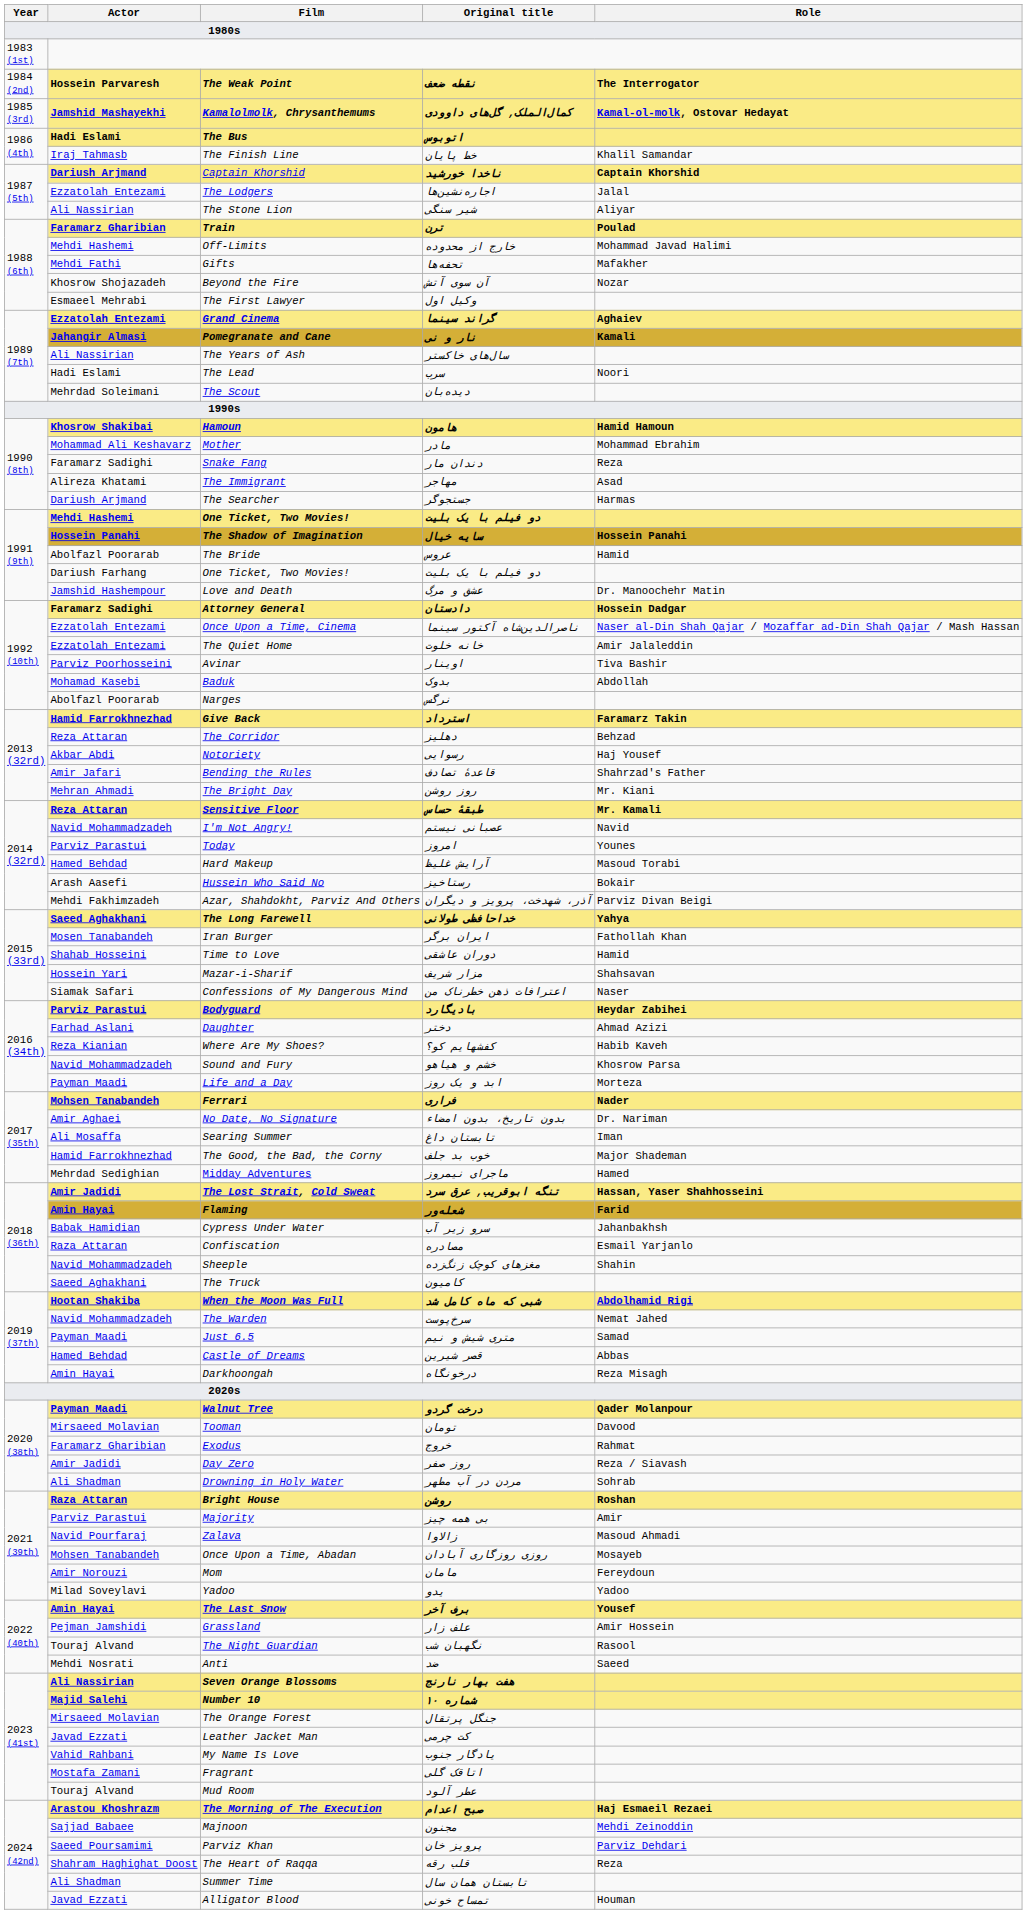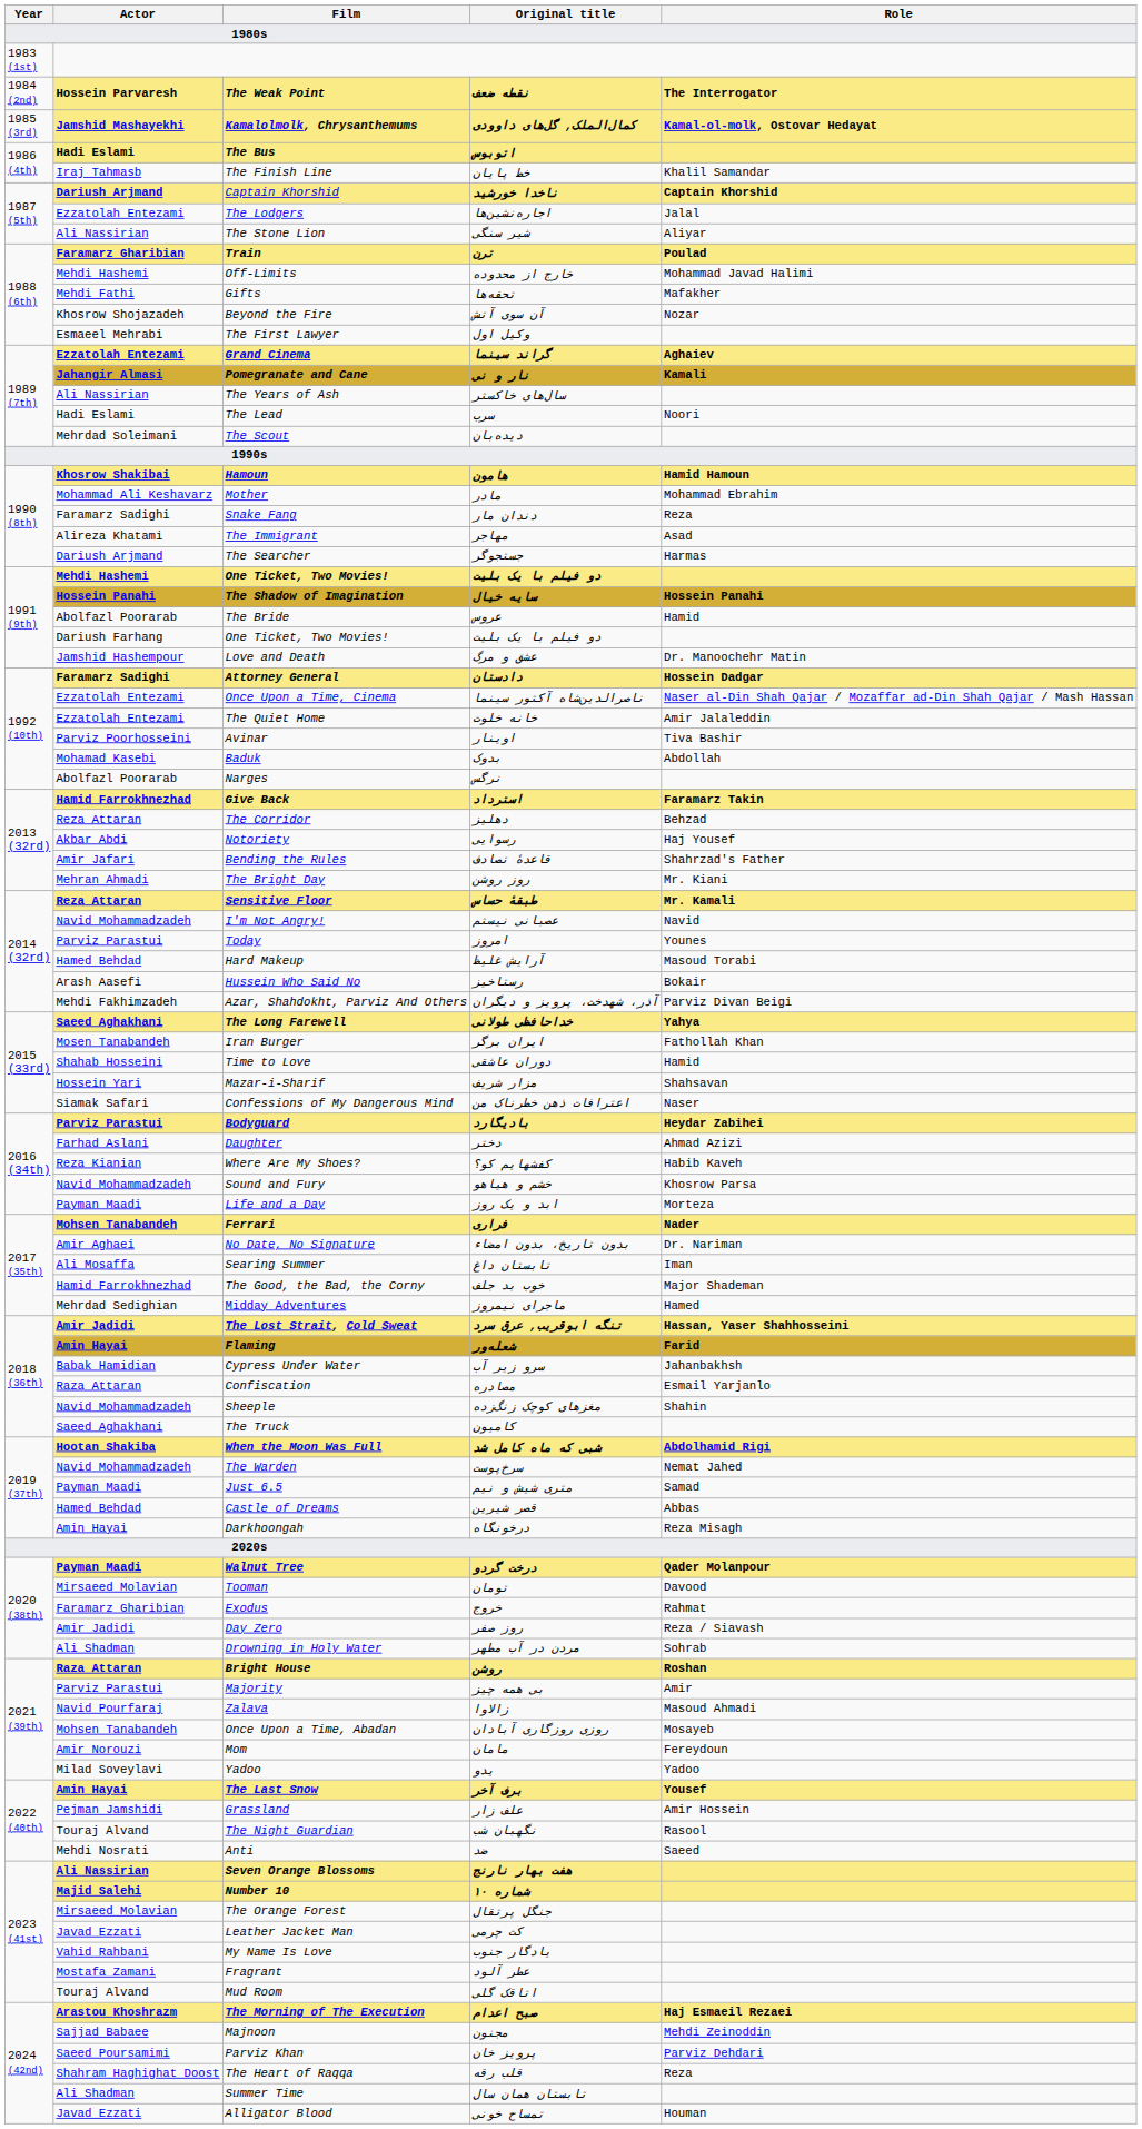Fragrant | Original title: اتاقک گلی -> عطر آلود
Mud Room | Original title: عطر آلود -> اتاقک گلی
